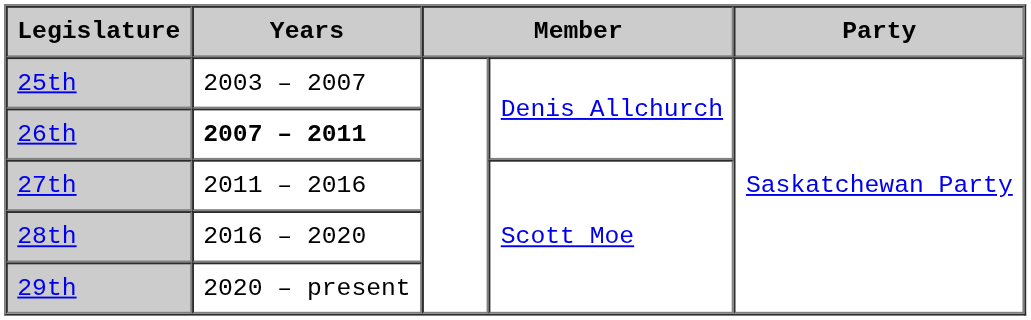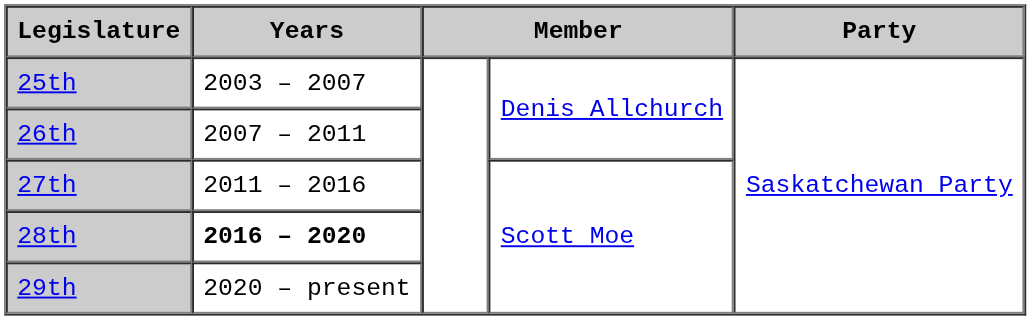26th | Years: bold -> normal
28th | Years: normal -> bold
